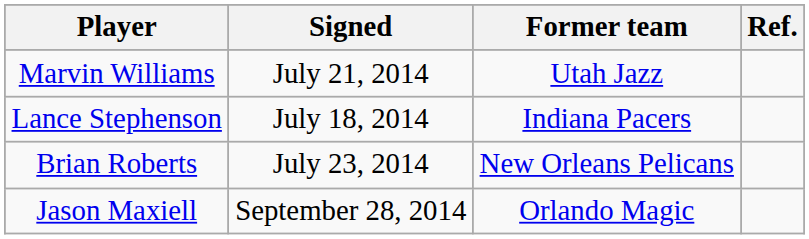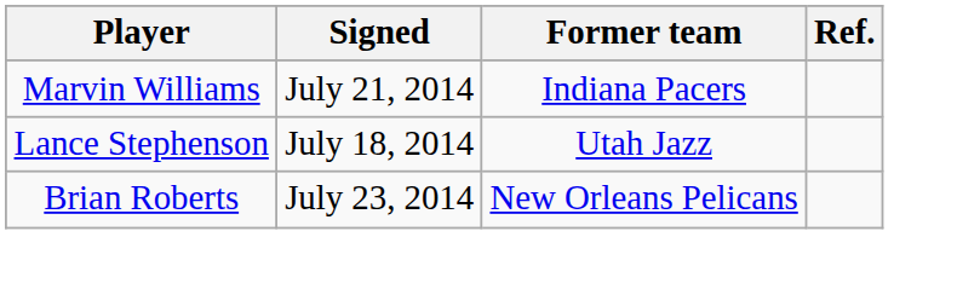Marvin Williams | Former team: Utah Jazz -> Indiana Pacers
Lance Stephenson | Former team: Indiana Pacers -> Utah Jazz
- row: Jason Maxiell | September 28, 2014 | Orlando Magic
